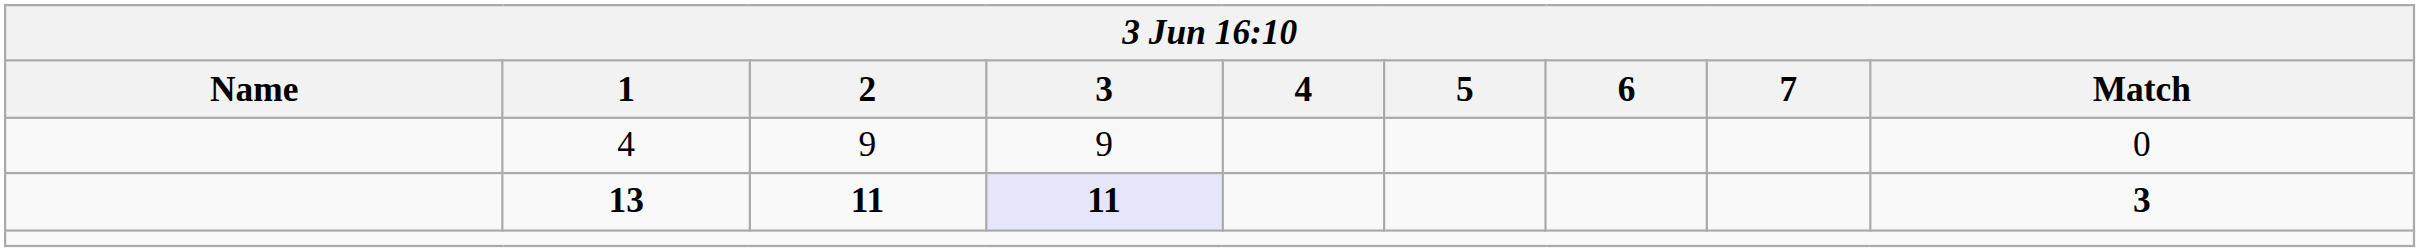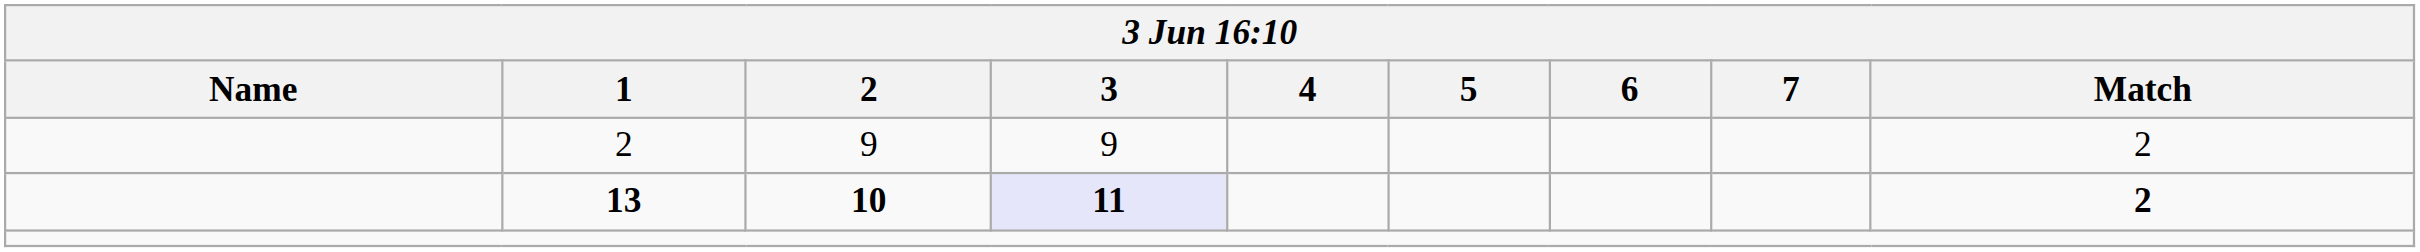row 3 | 1: 4 -> 2
row 3 | Match: 0 -> 2
row 4 | 2: 11 -> 10
row 4 | Match: 3 -> 2
